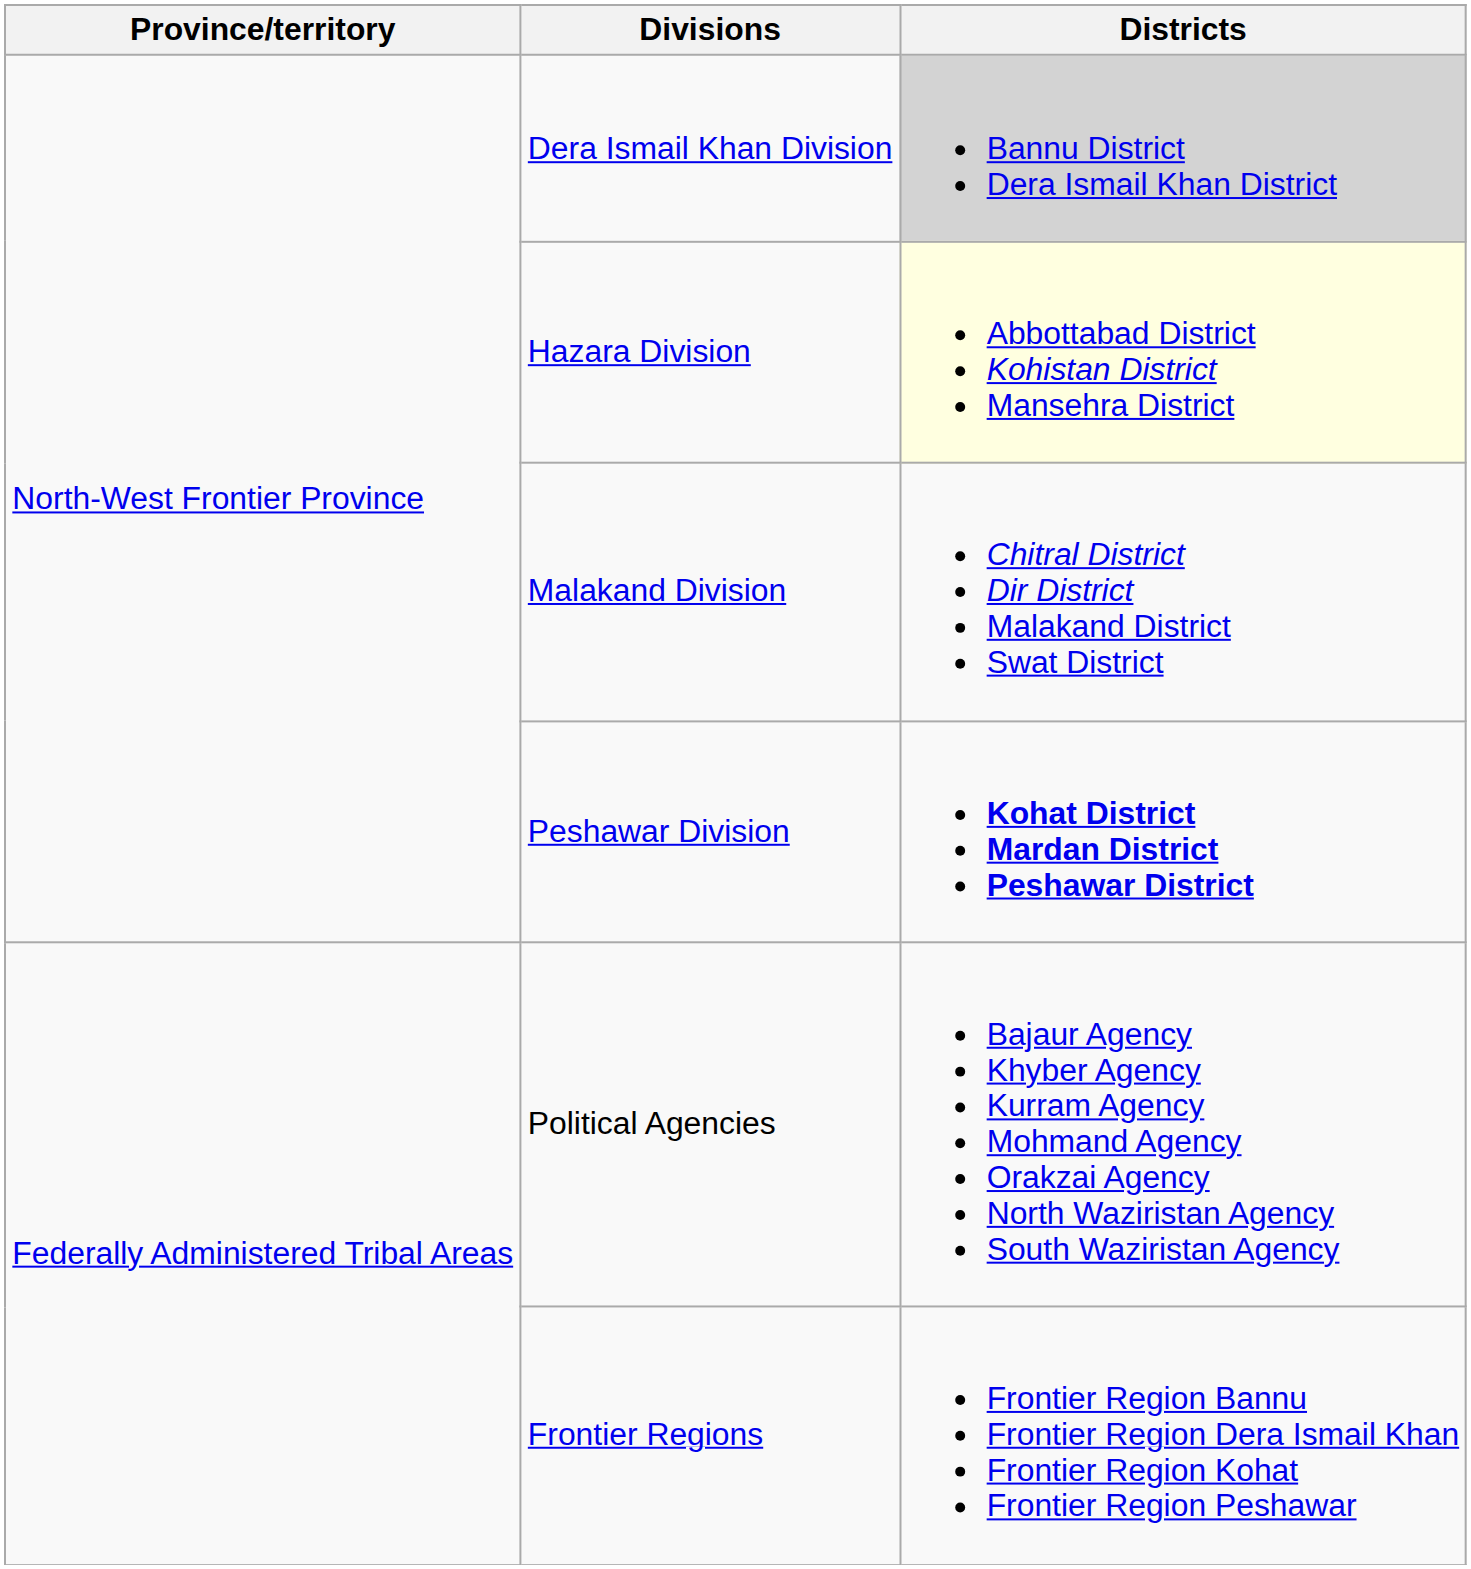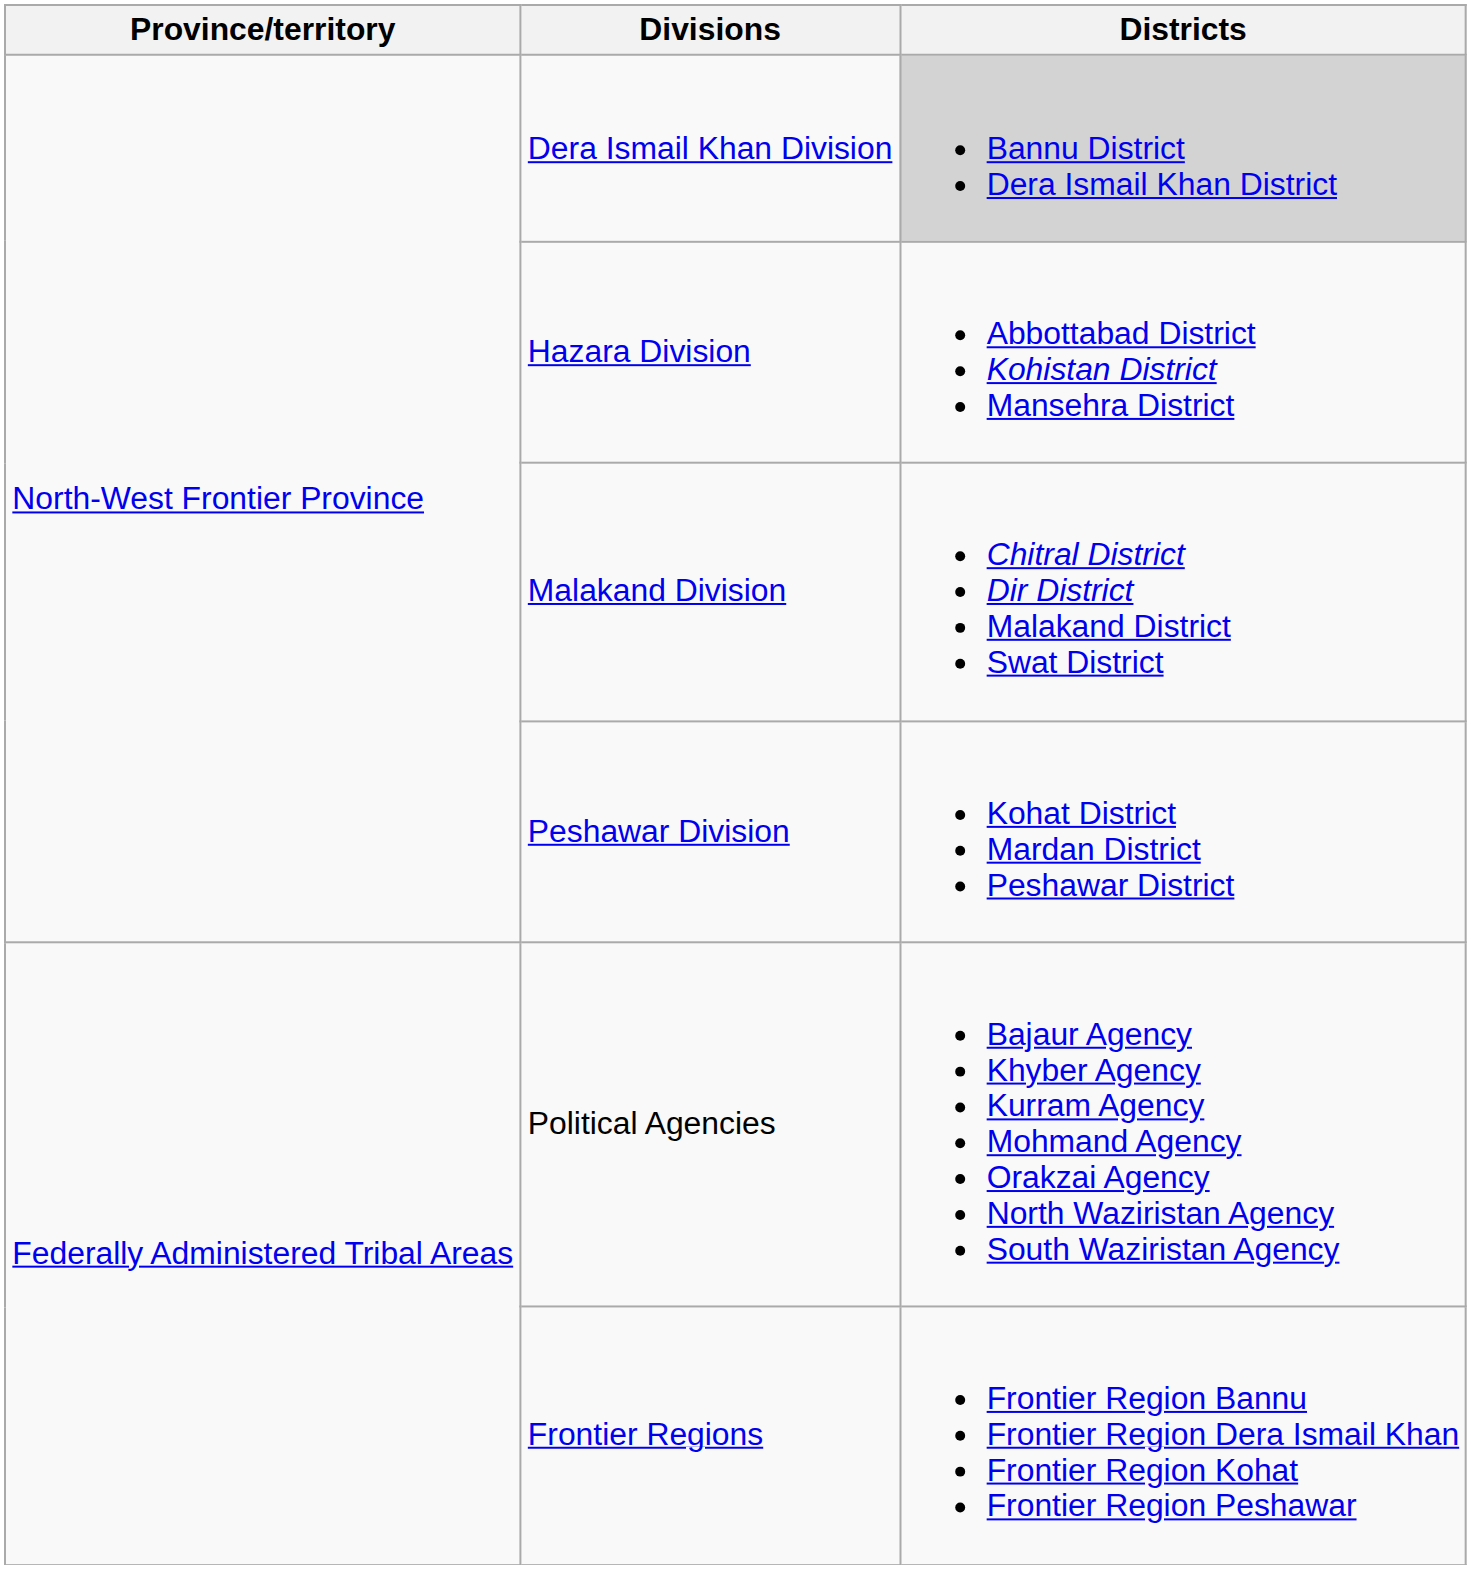Hazara Division | Districts: lightyellow background -> no background
Peshawar Division | Districts: bold -> normal
